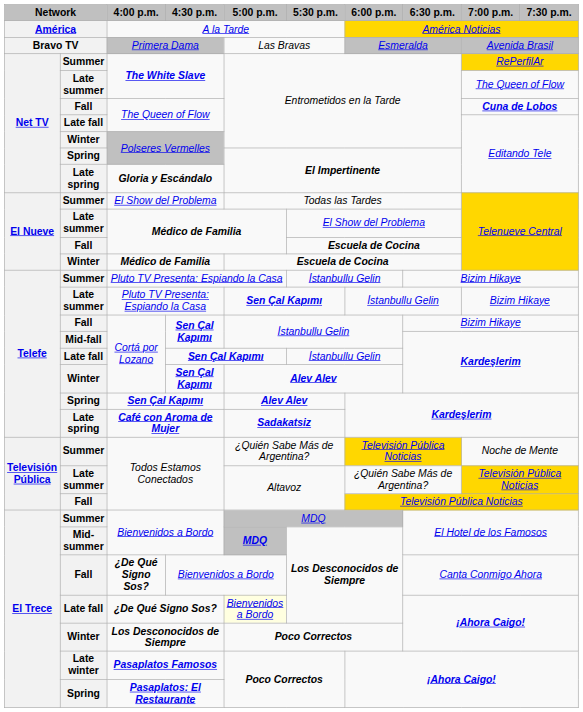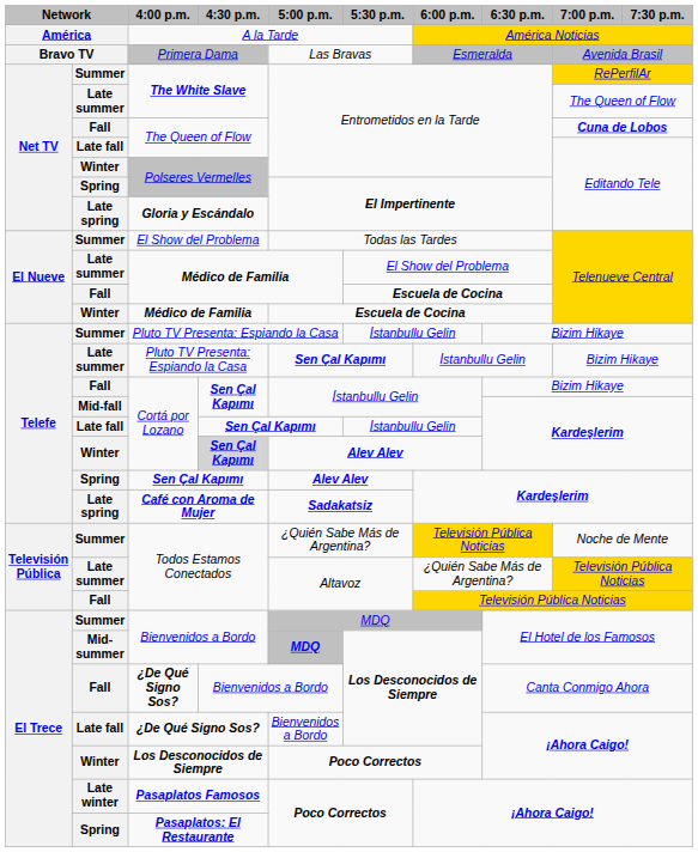Winter / Cortá por Lozano | 4:30 p.m.: no background -> lightgrey background
Late fall / ¿De Qué Signo Sos? | 5:00 p.m.: lightyellow background -> no background
